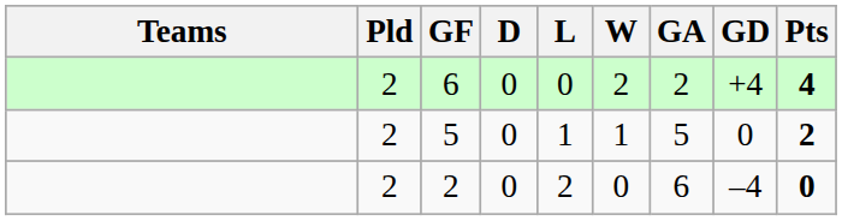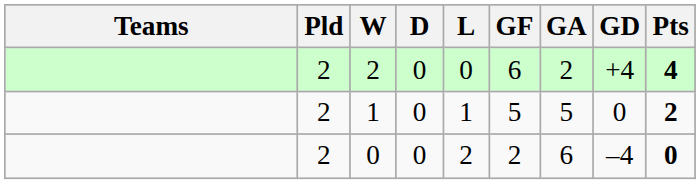columns swapped: W <-> GF
